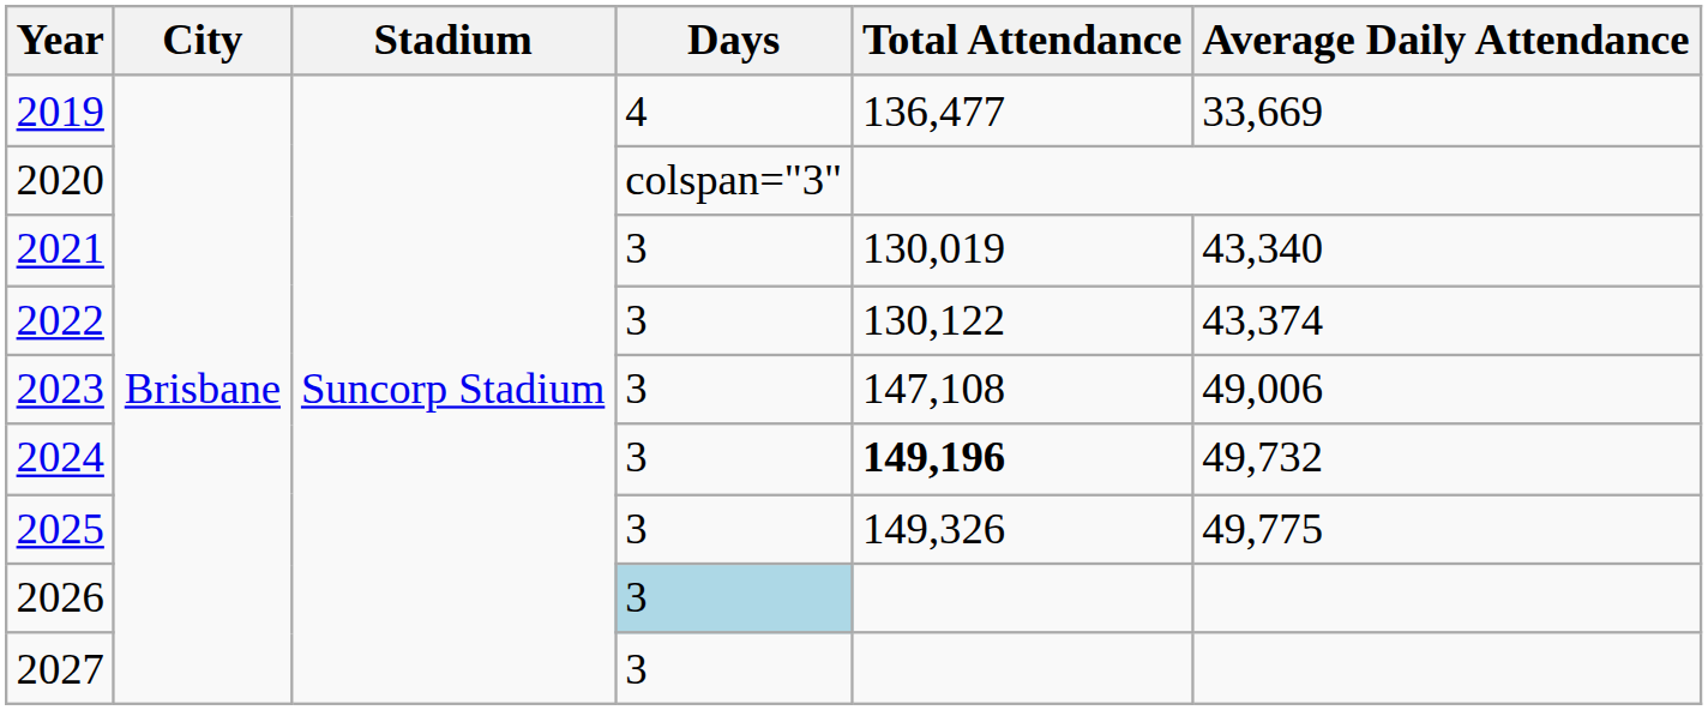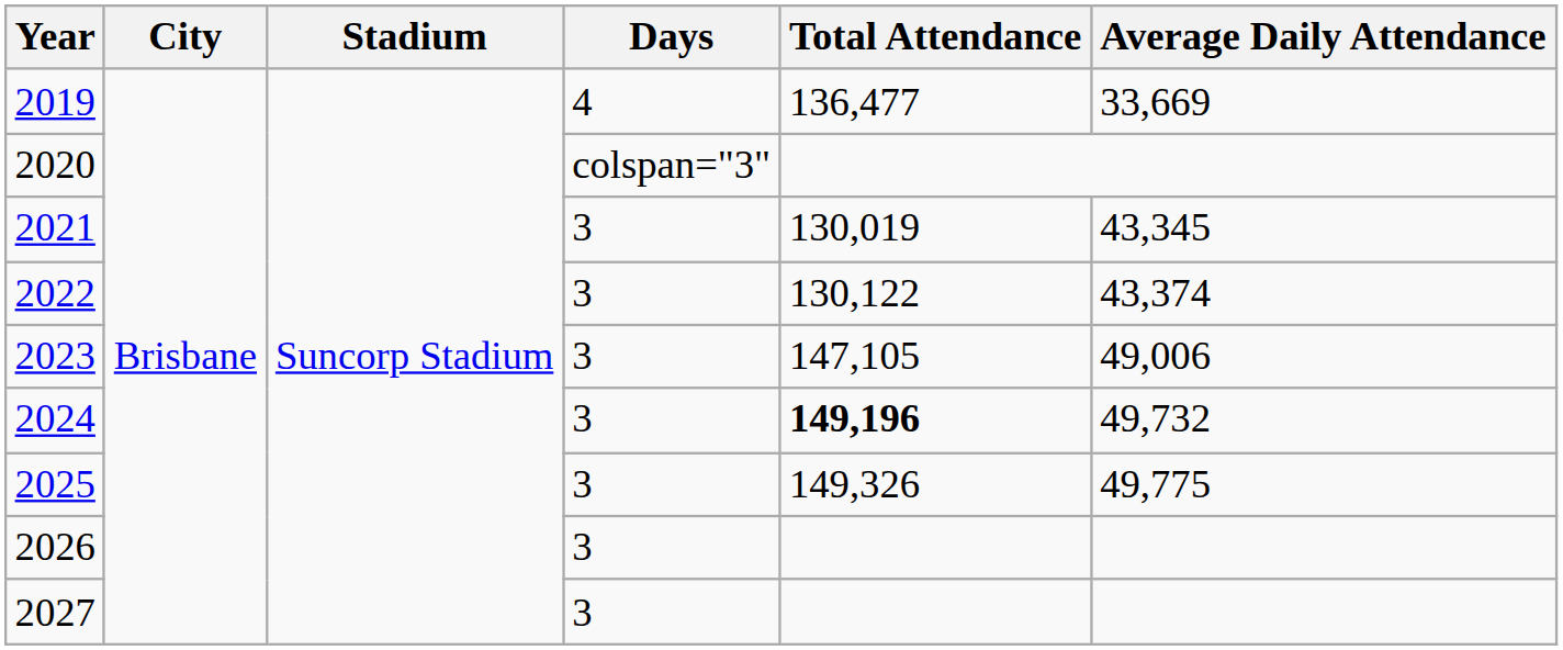2021 | Average Daily Attendance: 43,340 -> 43,345
2023 | Total Attendance: 147,108 -> 147,105
2026 | Days: lightblue background -> no background
